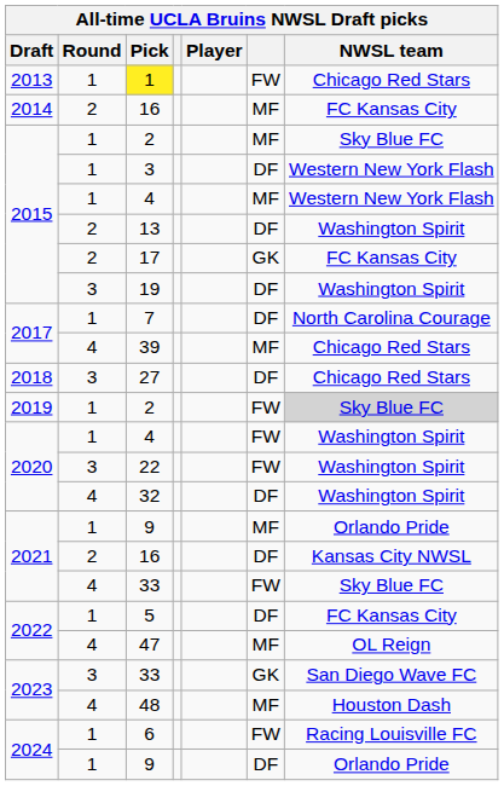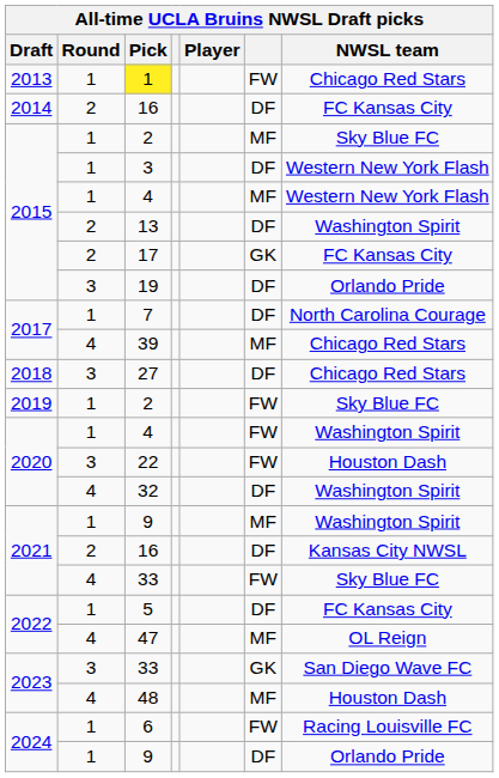2014 / 16 | column 6: MF -> DF
19 | NWSL team: Washington Spirit -> Orlando Pride
2019 / 2 | NWSL team: lightgrey background -> no background
22 | NWSL team: Washington Spirit -> Houston Dash
2021 / 9 | NWSL team: Orlando Pride -> Washington Spirit
